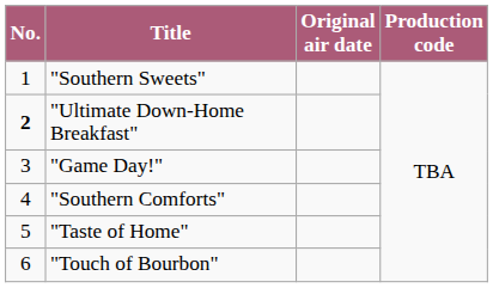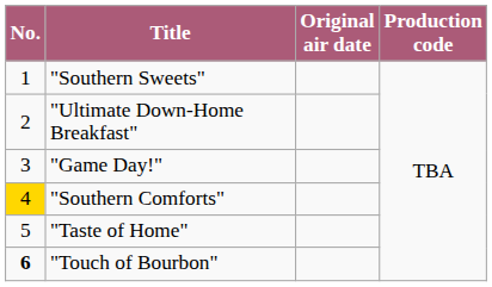"Ultimate Down-Home Breakfast" | No.: bold -> normal
"Southern Comforts" | No.: no background -> gold background
"Touch of Bourbon" | No.: normal -> bold
